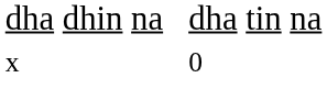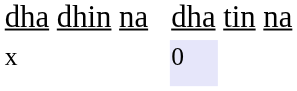x | column 4: no background -> lavender background
